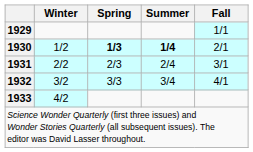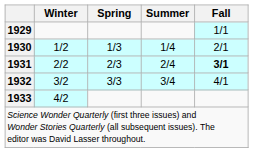1930 | Spring: bold -> normal
1930 | Summer: bold -> normal
1931 | Fall: normal -> bold
